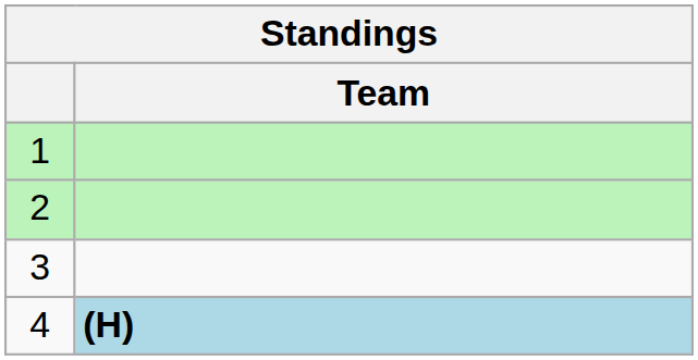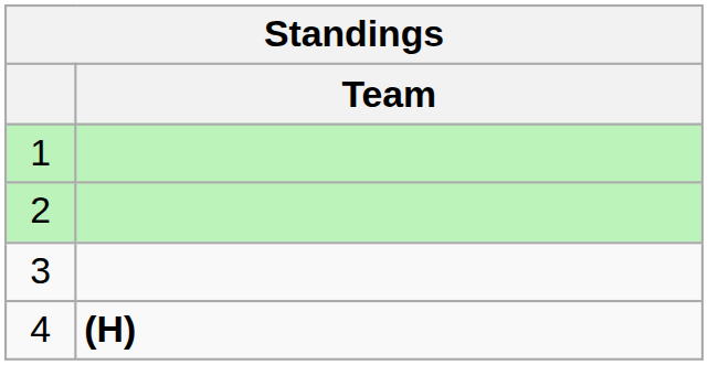4 | Team: lightblue background -> no background
